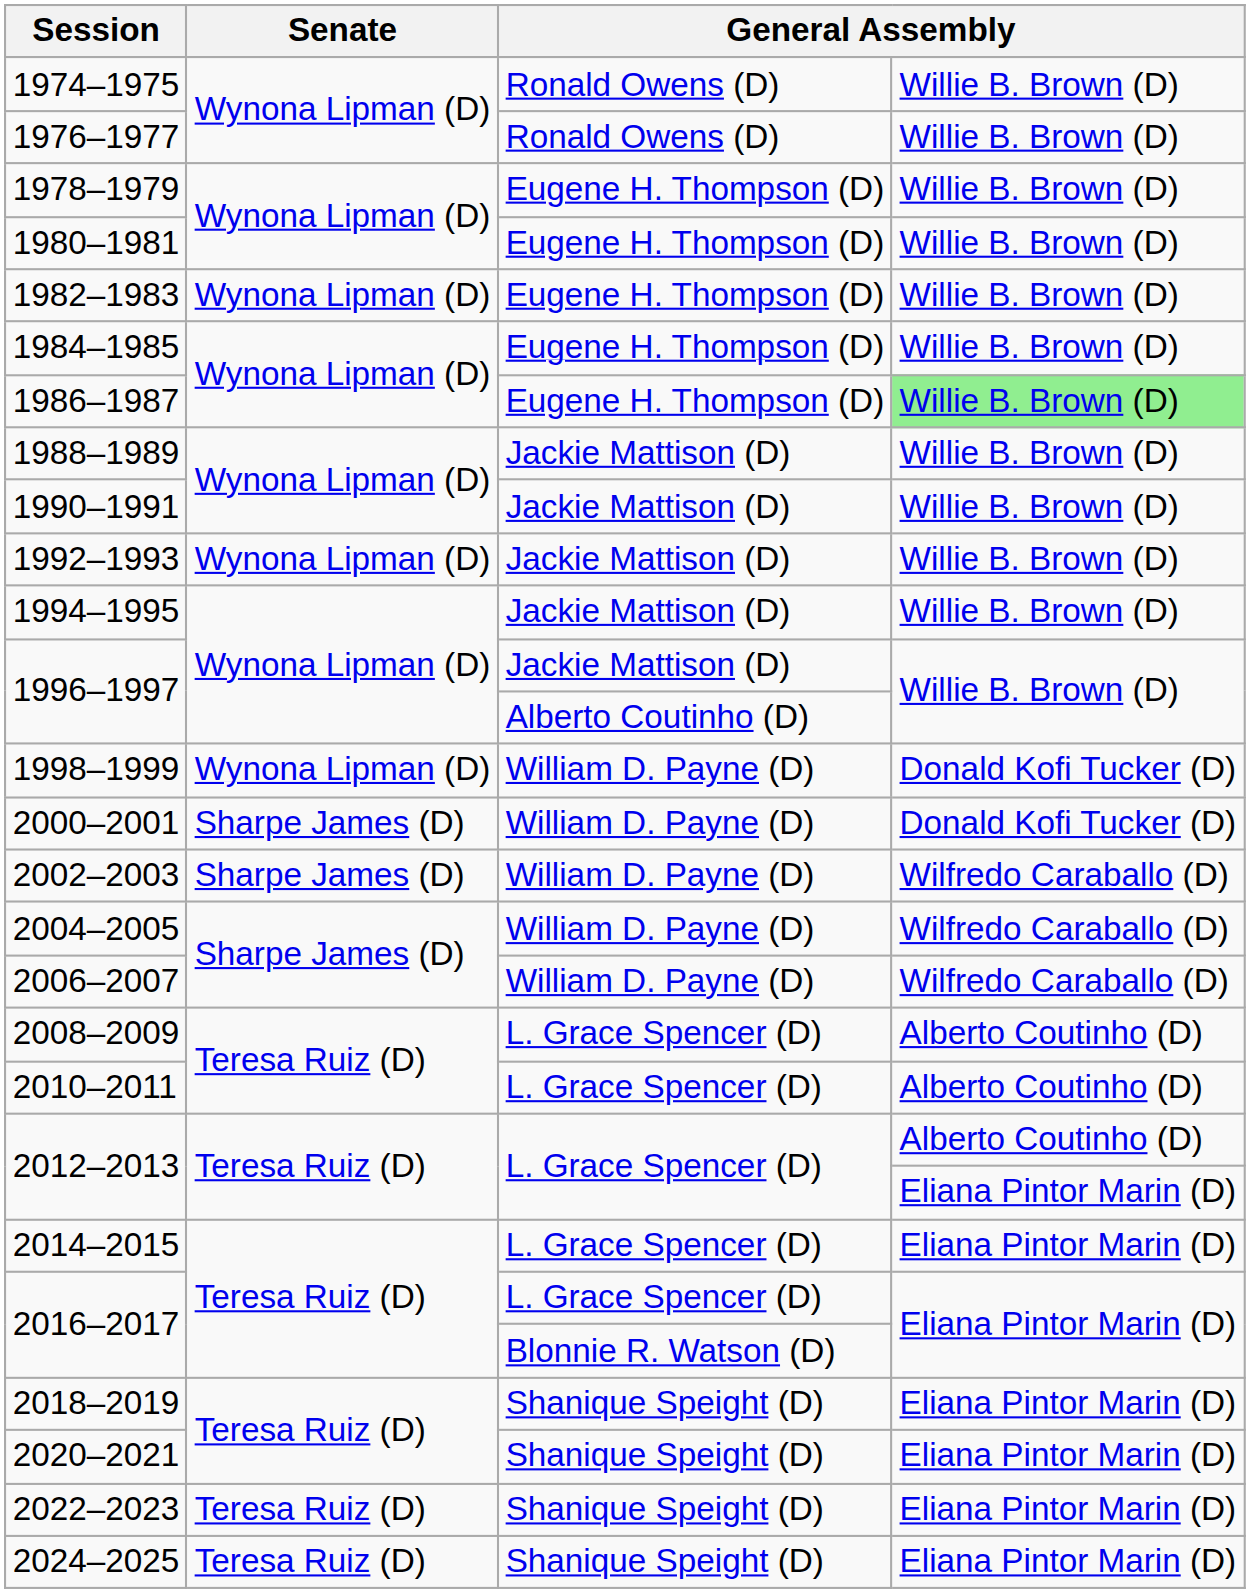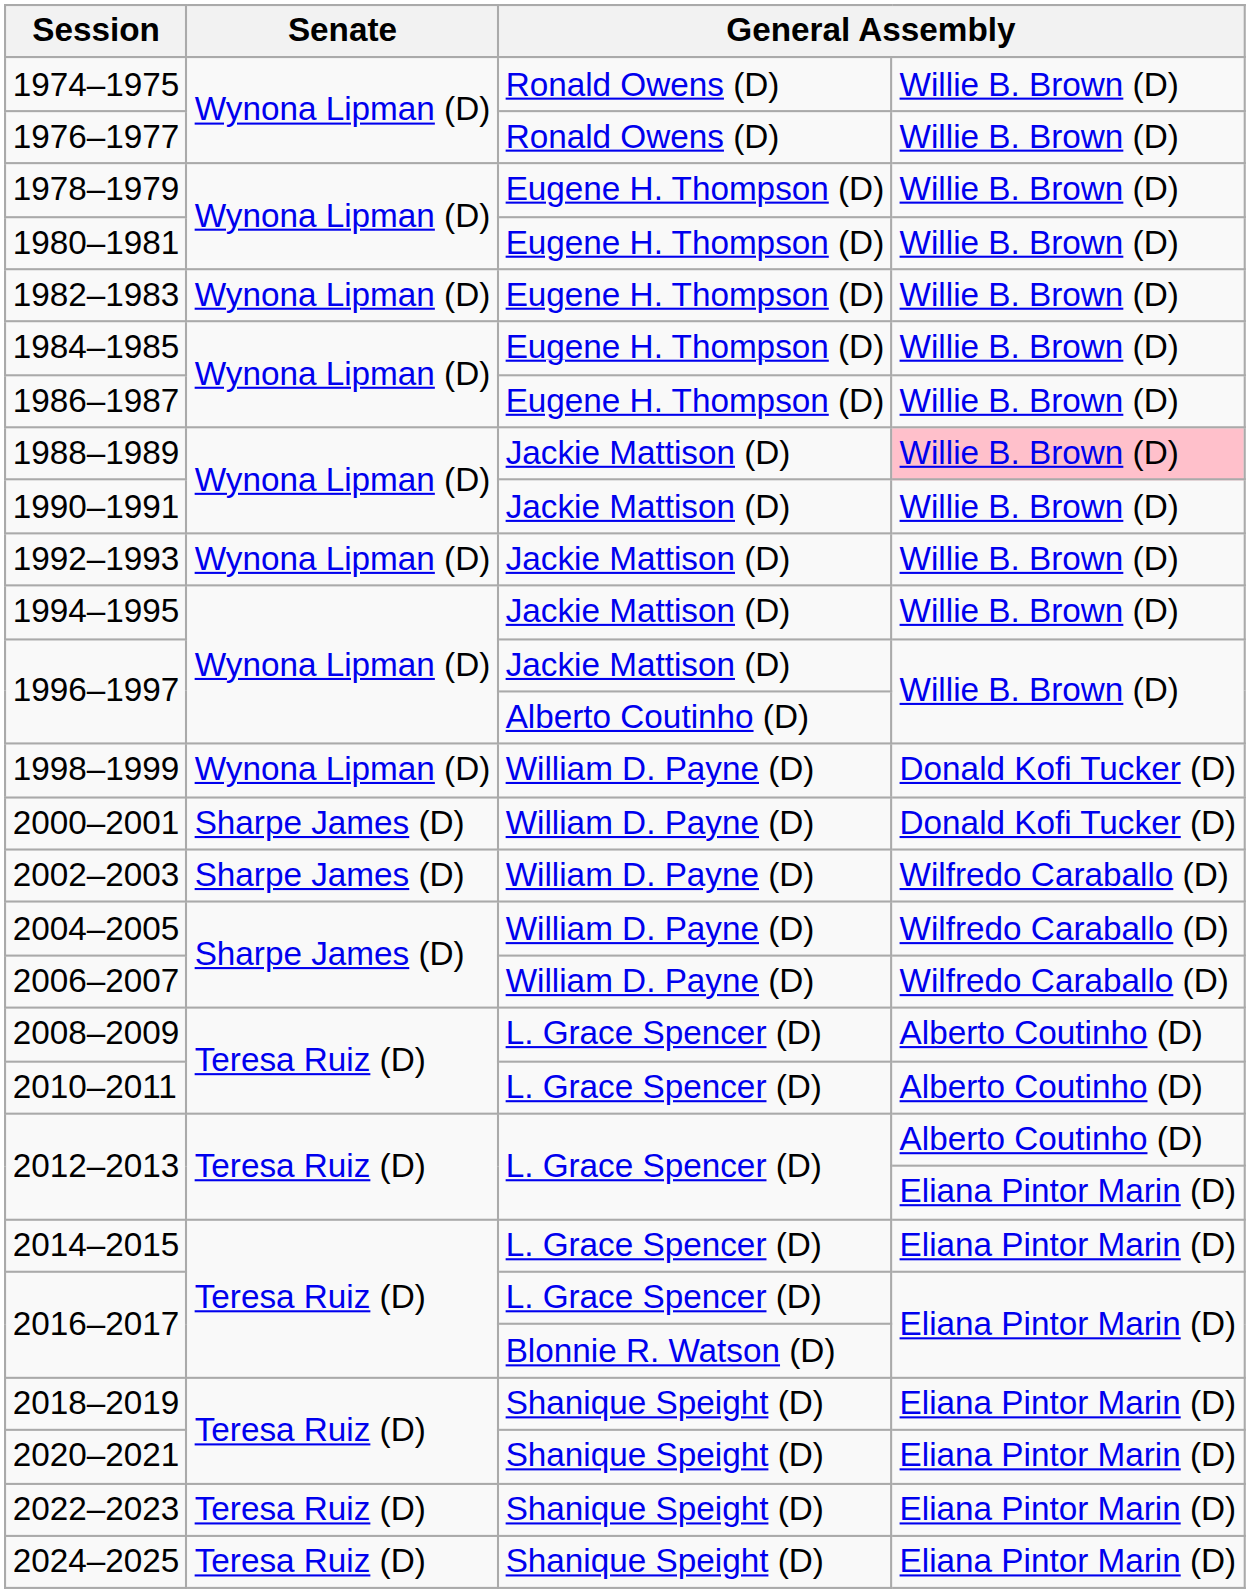1986–1987 | column 4: lightgreen background -> no background
1988–1989 | column 4: no background -> pink background
